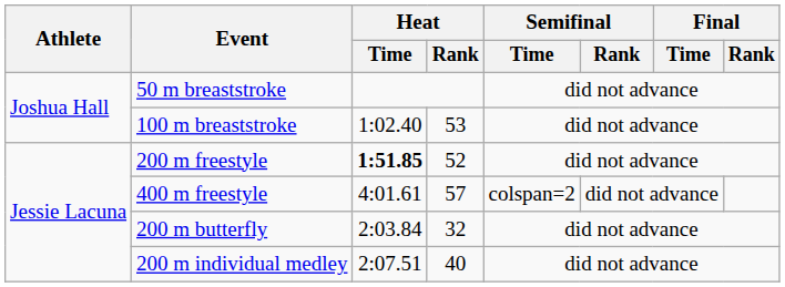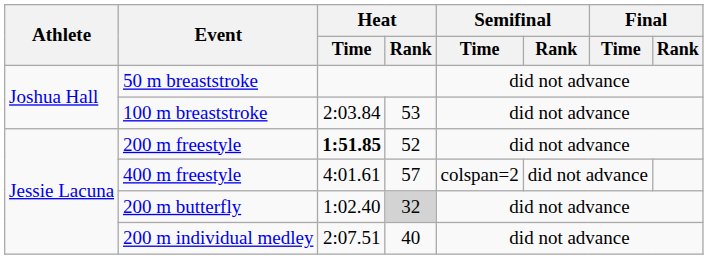100 m breaststroke | Heat / Time: 1:02.40 -> 2:03.84
200 m butterfly | Heat / Time: 2:03.84 -> 1:02.40
200 m butterfly | Heat / Rank: no background -> lightgrey background
